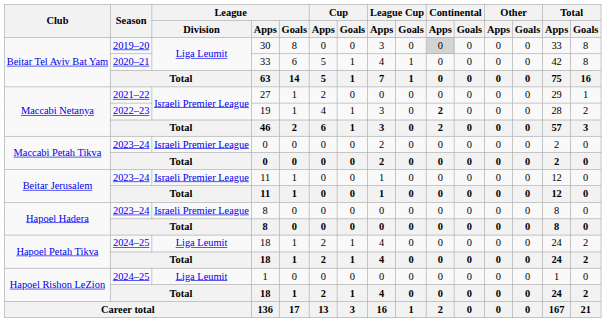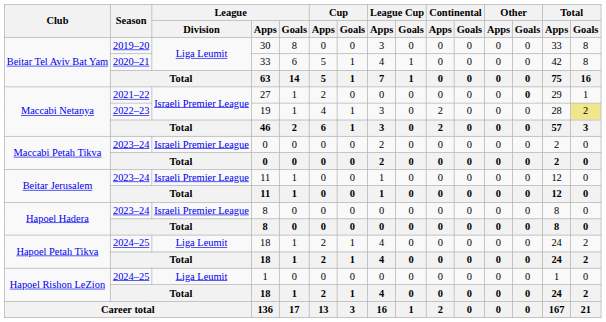30 | Continental / Apps: lightgrey background -> no background
27 | Other / Goals: normal -> bold
19 | Continental / Apps: bold -> normal
19 | Total / Goals: no background -> khaki background
